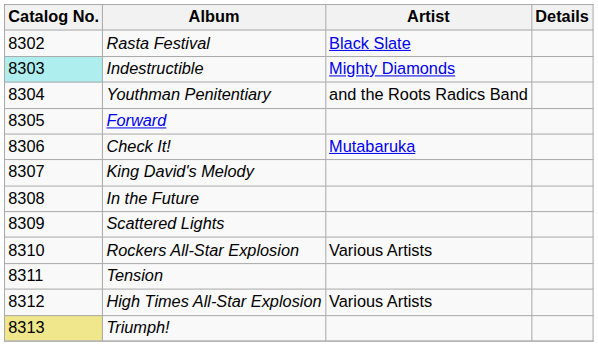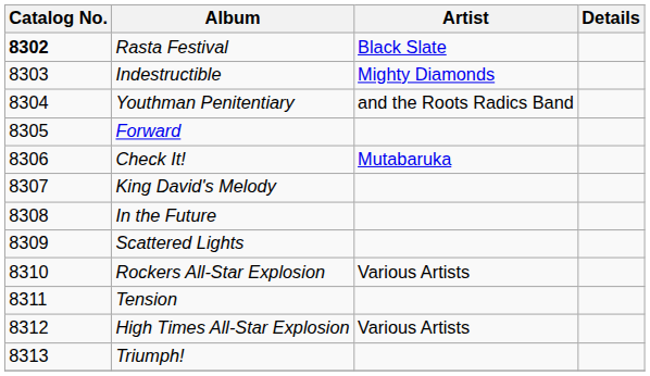Rasta Festival | Catalog No.: normal -> bold
Indestructible | Catalog No.: paleturquoise background -> no background
Triumph! | Catalog No.: khaki background -> no background
